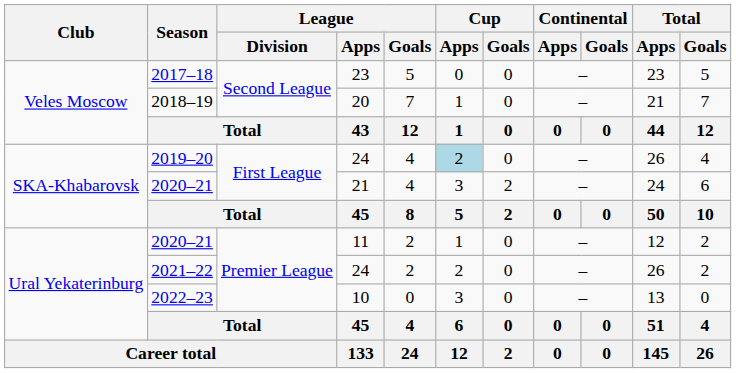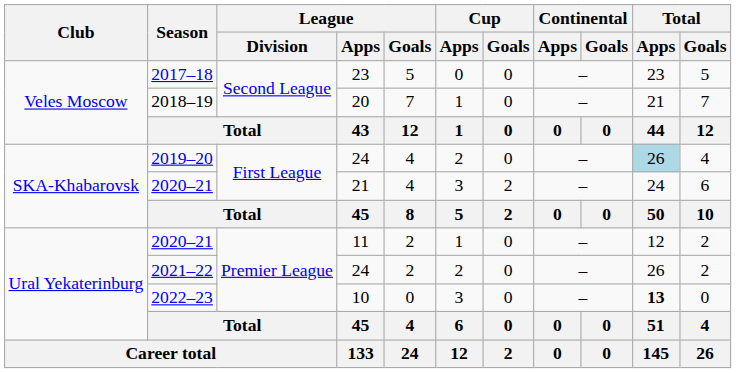2019–20 | Cup / Apps: lightblue background -> no background
2019–20 | Total / Apps: no background -> lightblue background
2022–23 | Total / Apps: normal -> bold
